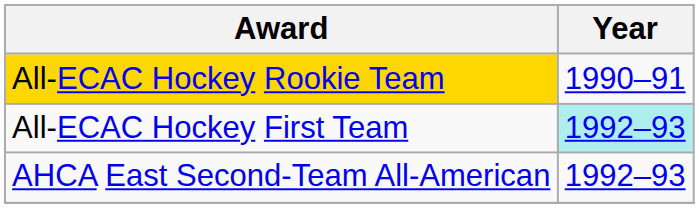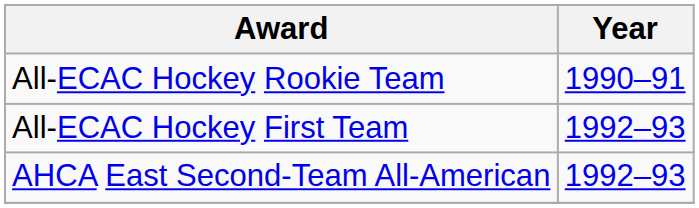row 2 | Award: gold background -> no background
row 3 | Year: paleturquoise background -> no background
